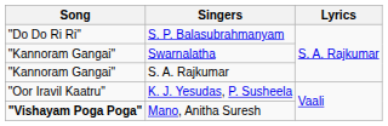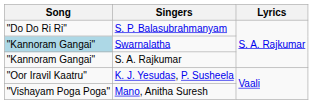Swarnalatha | Song: no background -> lightblue background
Mano, Anitha Suresh | Song: bold -> normal
